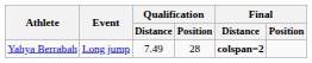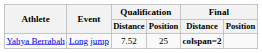Yahya Berrabah | Qualification / Distance: 7.49 -> 7.52
Yahya Berrabah | Qualification / Position: 28 -> 25
